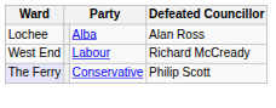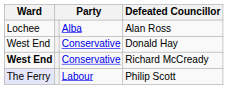+ row: West End | Conservative | Donald Hay
Richard McCready | Ward: normal -> bold
Richard McCready | column 3: Labour -> Conservative
Philip Scott | column 3: Conservative -> Labour
